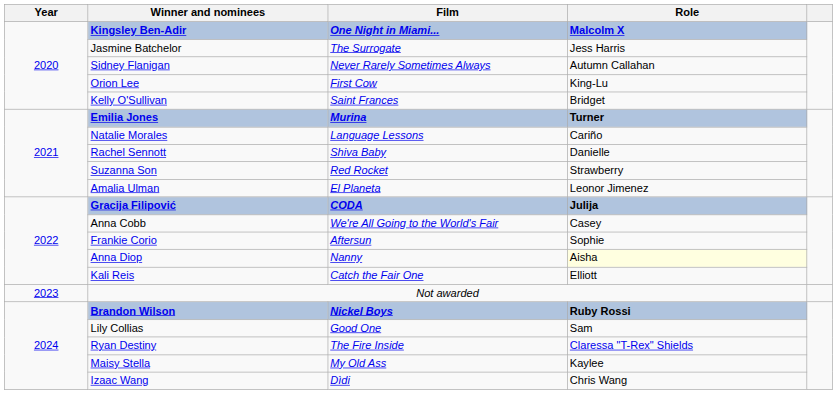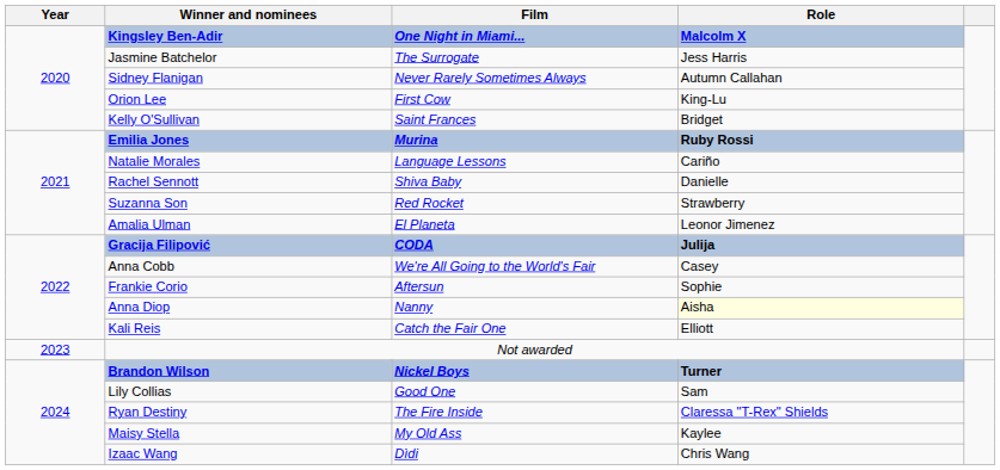Emilia Jones | Role: Turner -> Ruby Rossi
Brandon Wilson | Role: Ruby Rossi -> Turner
